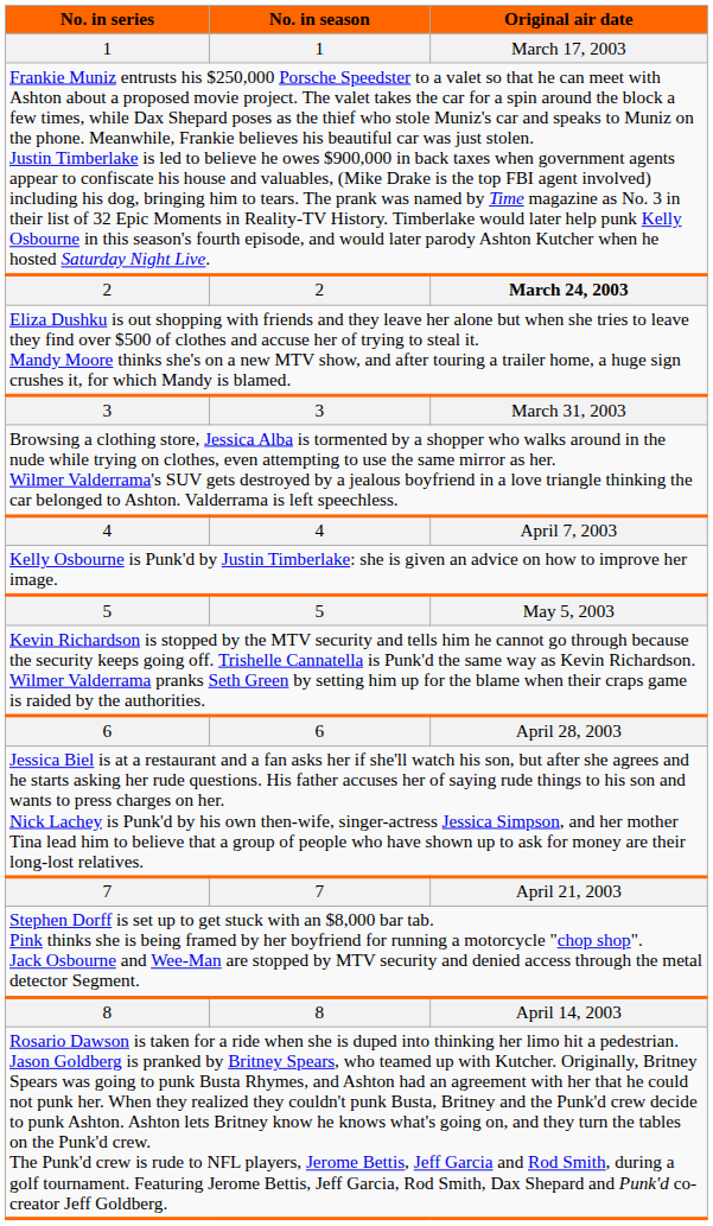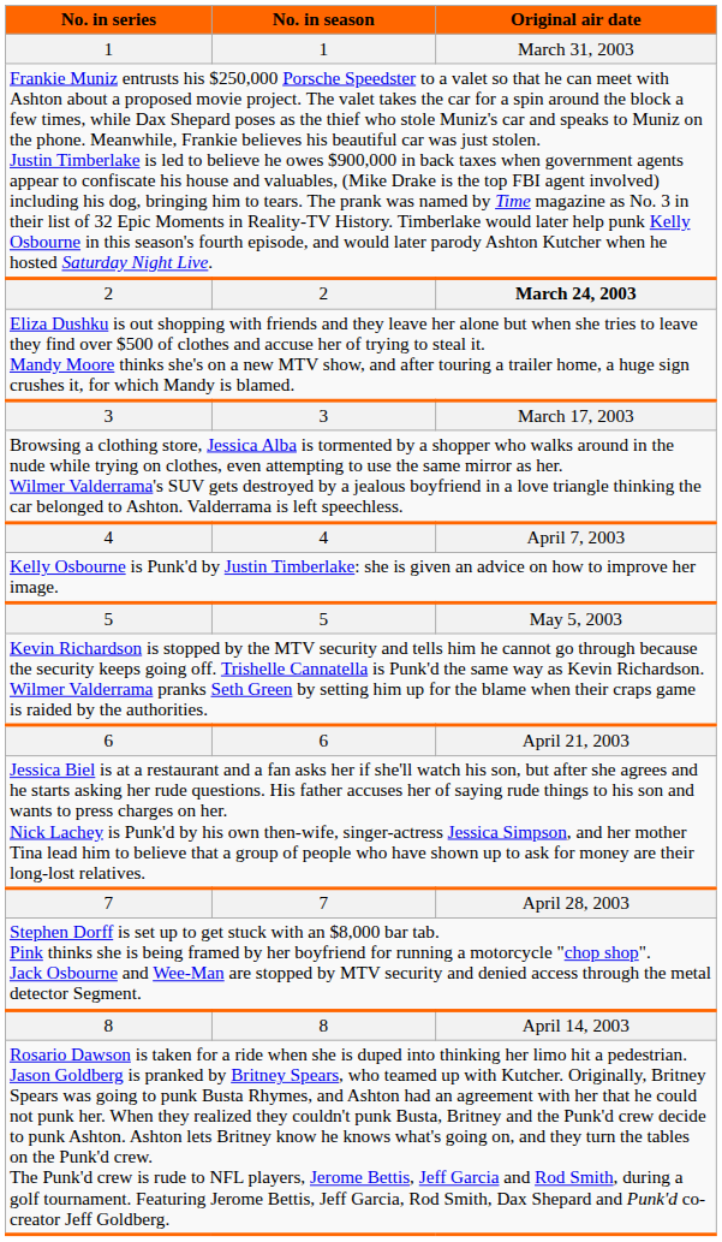row 2 | column 3: March 17, 2003 -> March 31, 2003
row 6 | column 3: March 31, 2003 -> March 17, 2003
row 12 | column 3: April 28, 2003 -> April 21, 2003
row 14 | column 3: April 21, 2003 -> April 28, 2003
